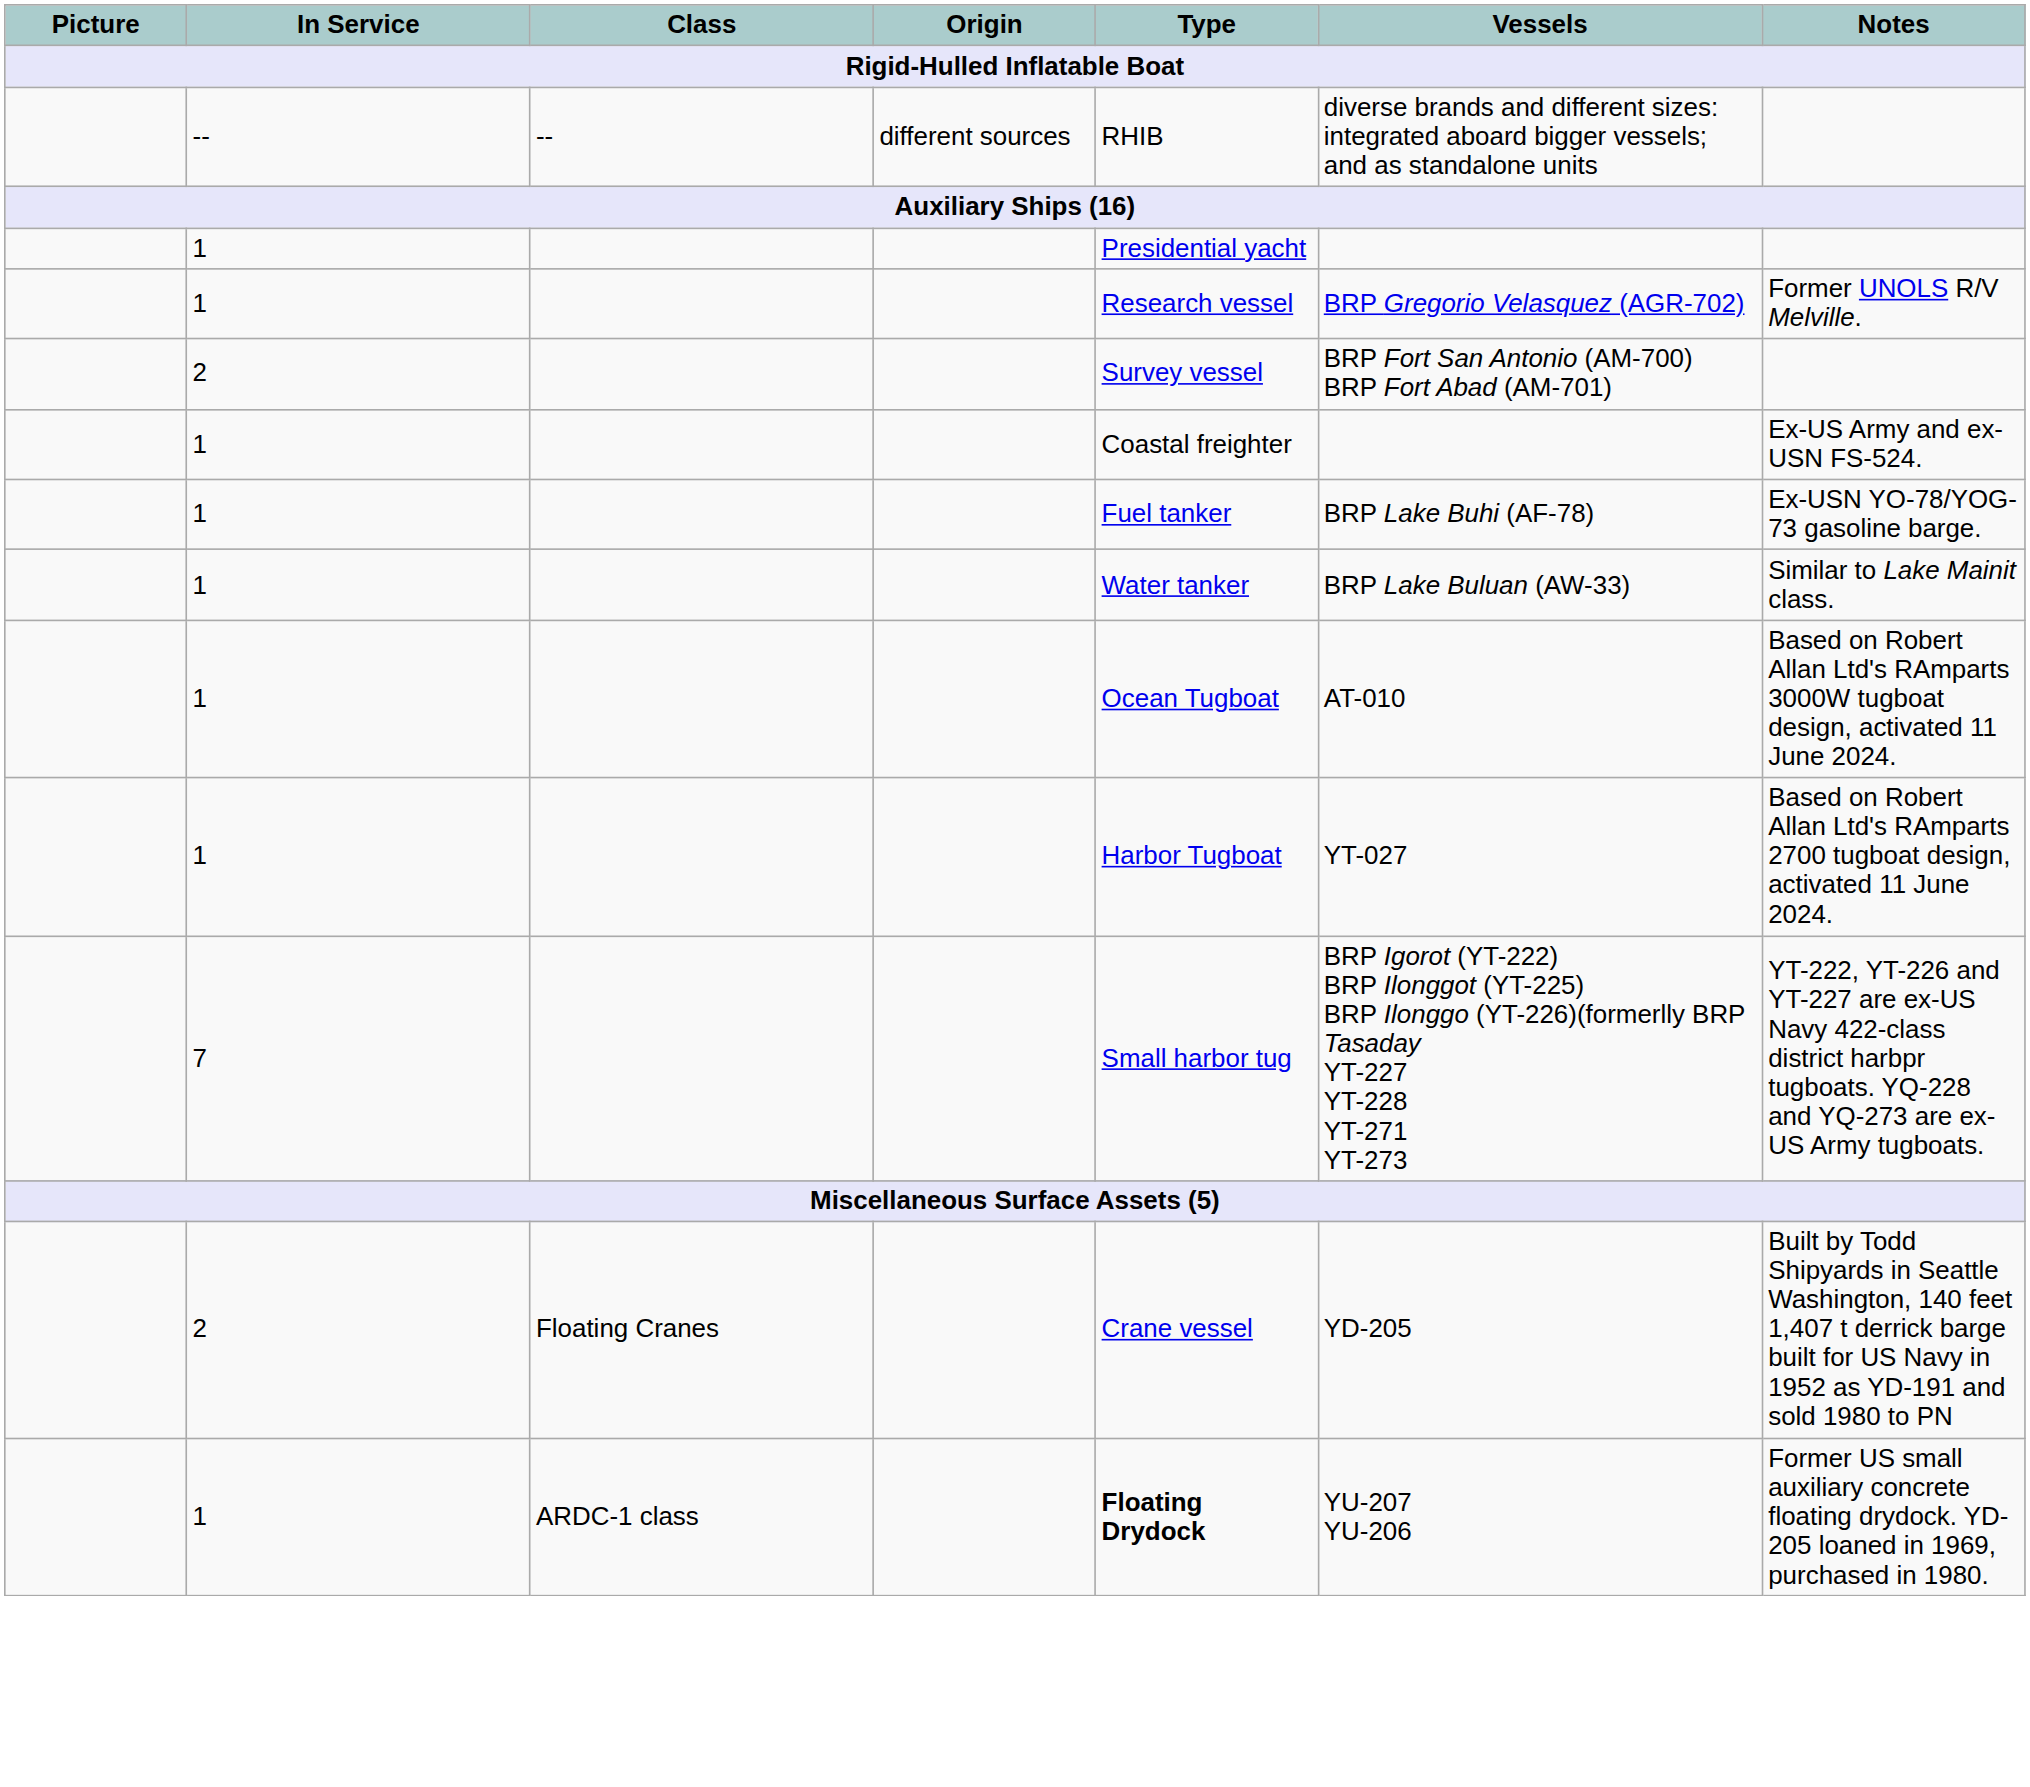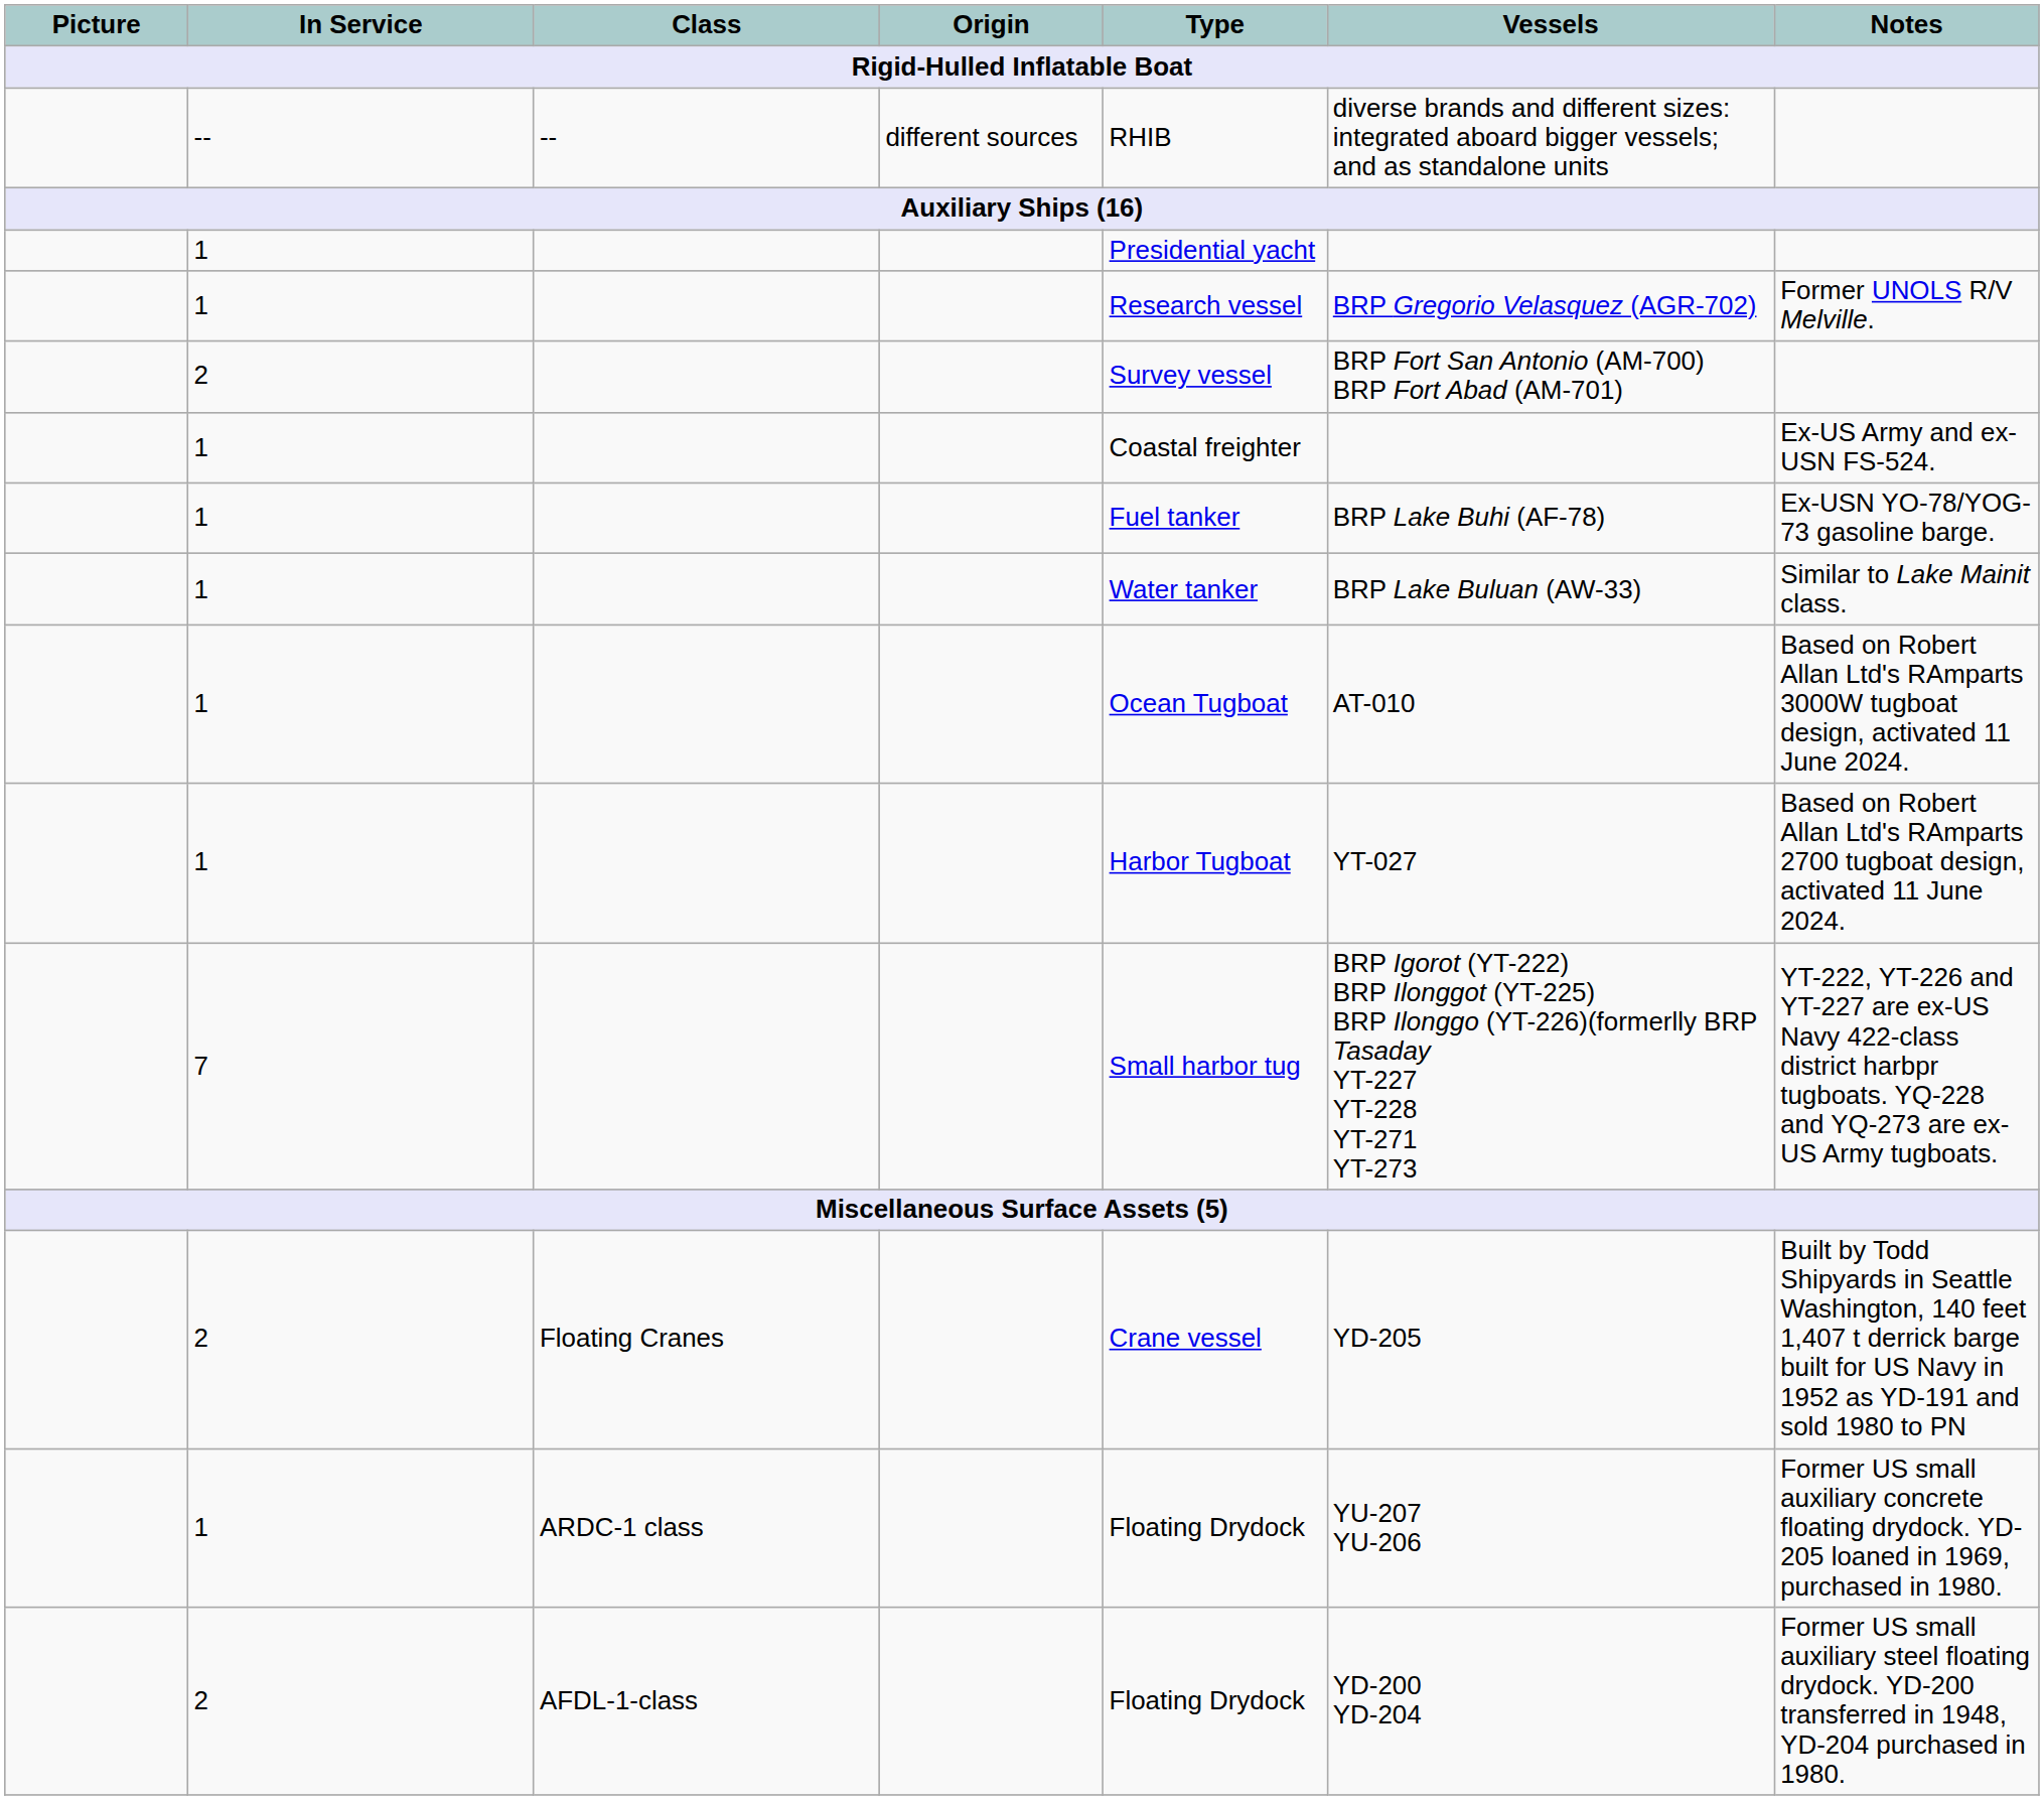ARDC-1 class | Type: bold -> normal
+ row: 2 | AFDL-1-class | Floating Drydock | YD-200 YD-204 | Former US small auxiliary steel floating drydock. YD-200 transferred in 1948, YD-204 purchased in 1980.
